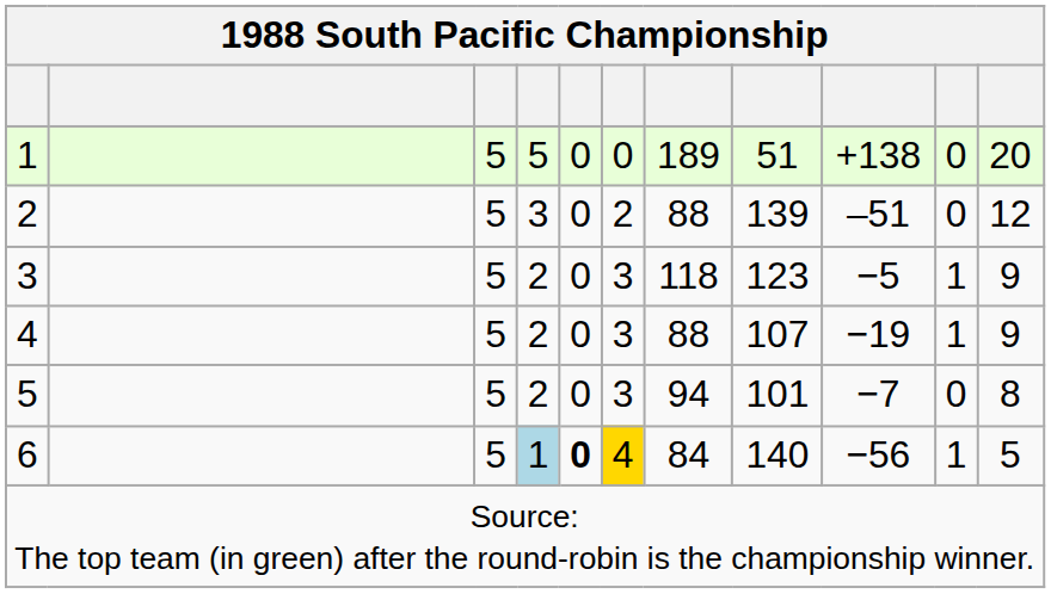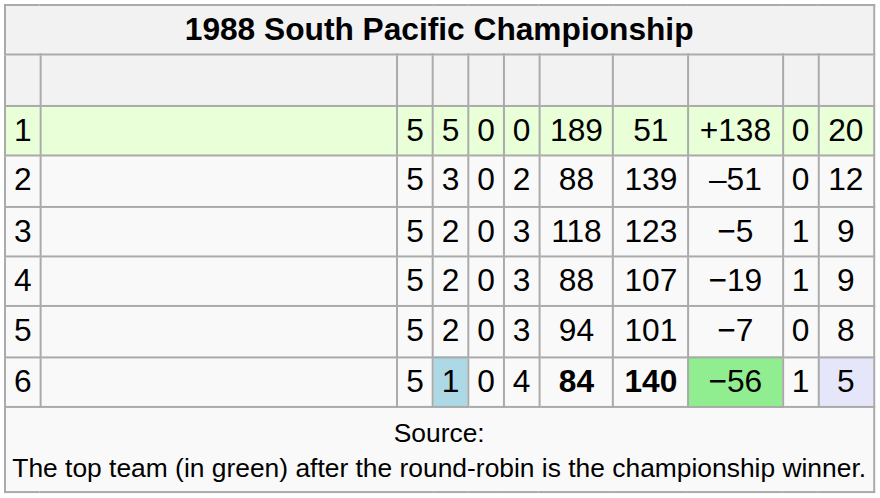6 | column 5: bold -> normal
6 | column 6: gold background -> no background
6 | column 7: normal -> bold
6 | column 8: normal -> bold
6 | column 9: no background -> lightgreen background
6 | column 11: no background -> lavender background
